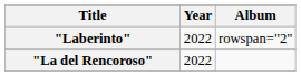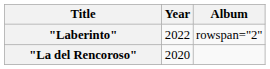"La del Rencoroso" | Year: 2022 -> 2020
